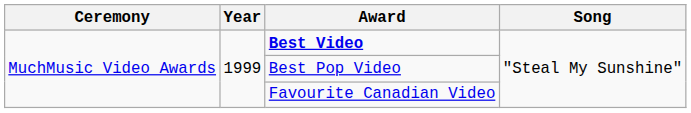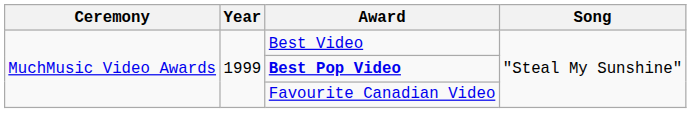Best Video | Award: bold -> normal
Best Pop Video | Award: normal -> bold
